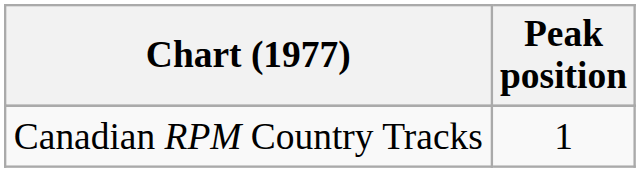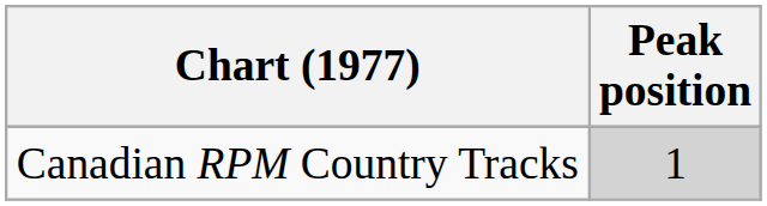Canadian RPM Country Tracks | Peak position: no background -> lightgrey background
